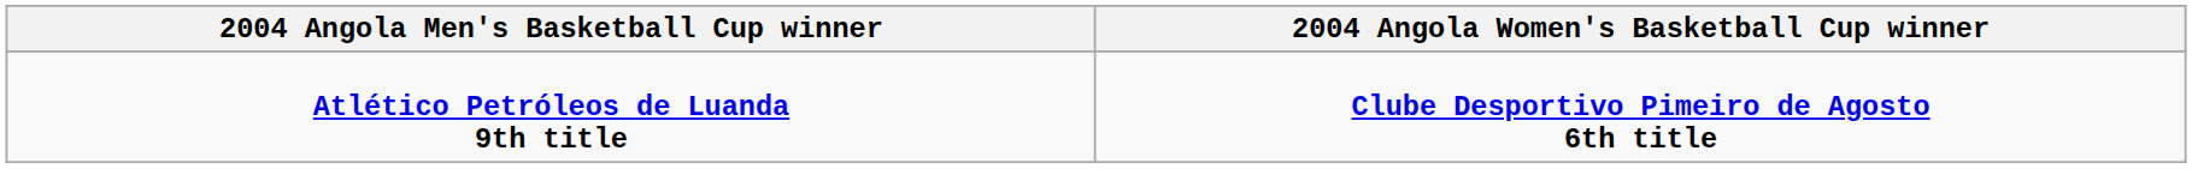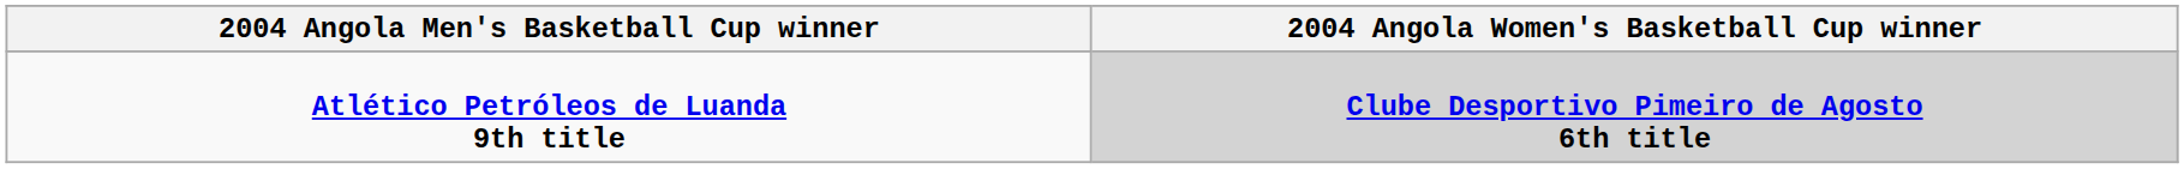Atlético Petróleos de Luanda 9th title | 2004 Angola Women's Basketball Cup winner: no background -> lightgrey background
